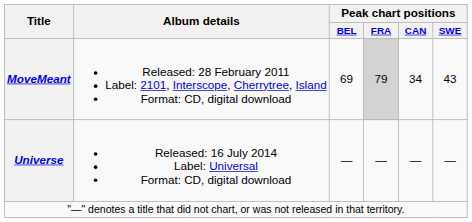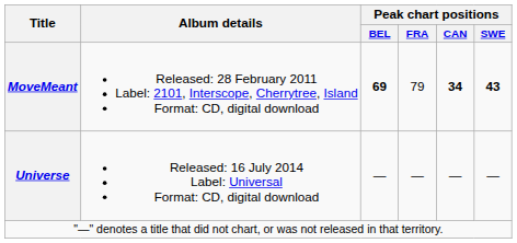MoveMeant | Peak chart positions / BEL: normal -> bold
MoveMeant | Peak chart positions / FRA: lightgrey background -> no background
MoveMeant | Peak chart positions / CAN: normal -> bold
MoveMeant | Peak chart positions / SWE: normal -> bold
